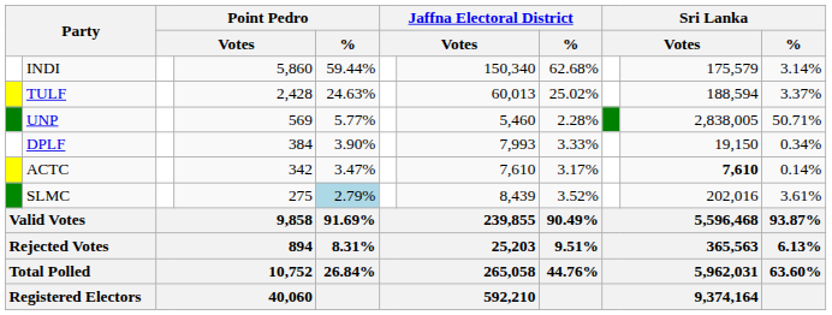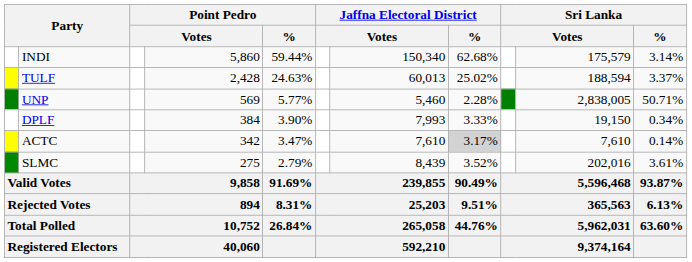ACTC | Jaffna Electoral District / %: no background -> lightgrey background
ACTC | column 10: bold -> normal
SLMC | Point Pedro / %: lightblue background -> no background
